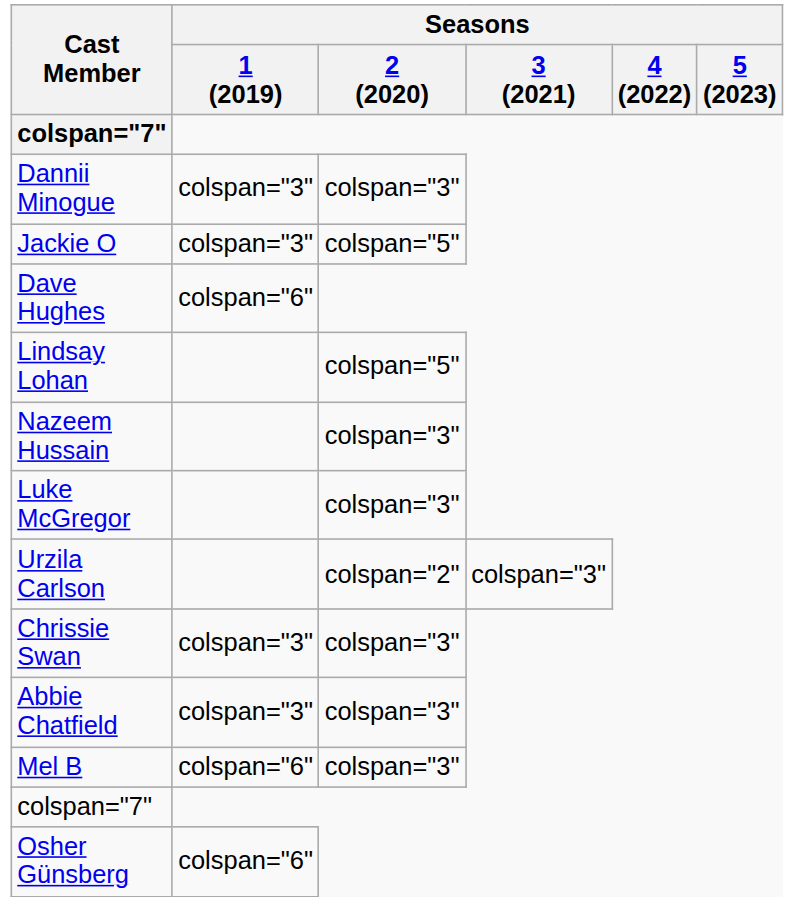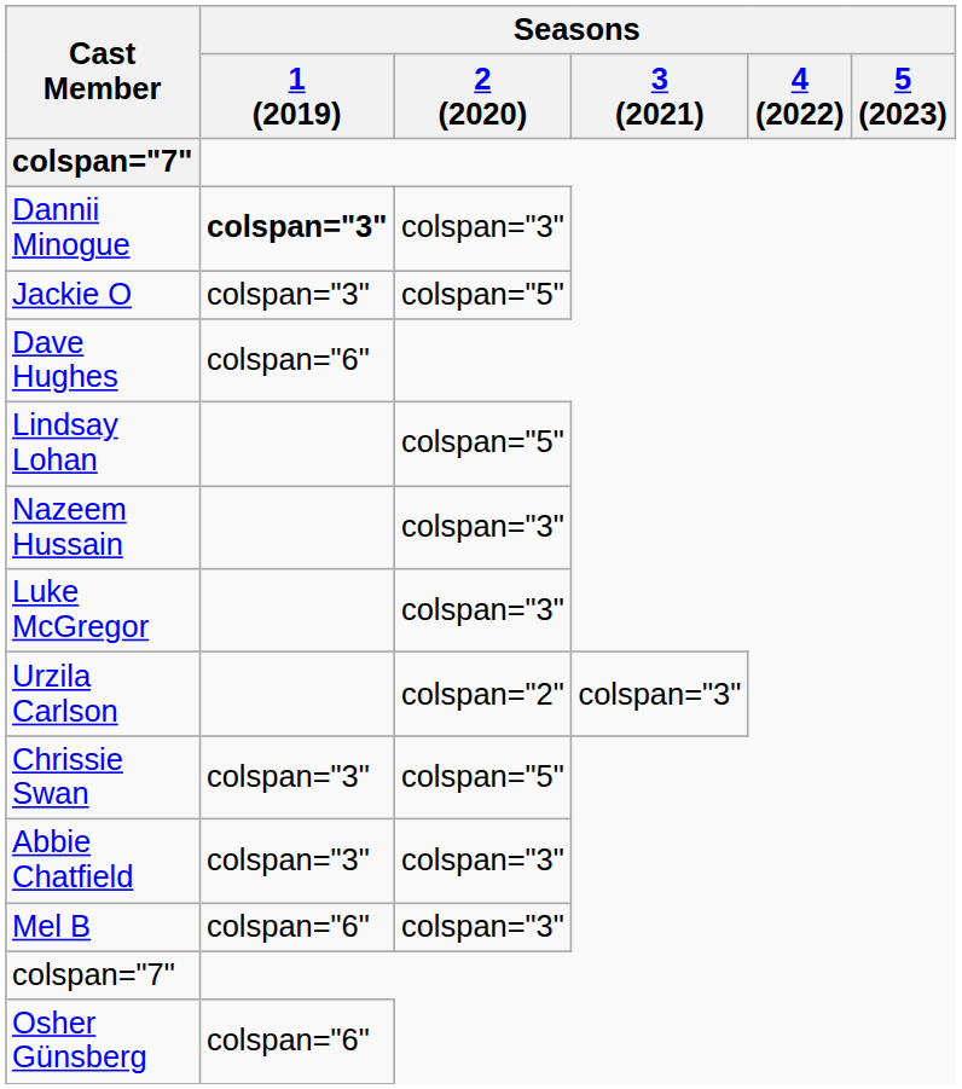Dannii Minogue | Seasons / 1 (2019): normal -> bold
Chrissie Swan | Seasons / 2 (2020): colspan="3" -> colspan="5"
